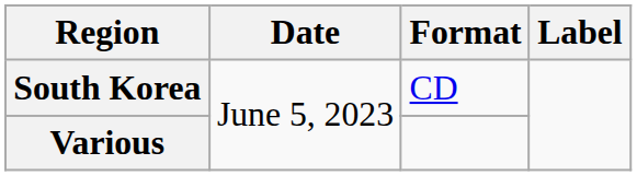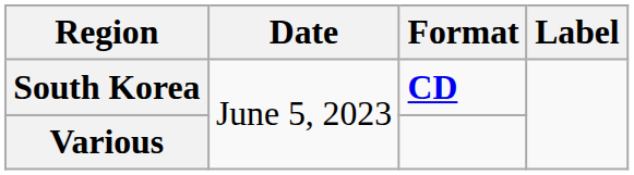South Korea | Format: normal -> bold
